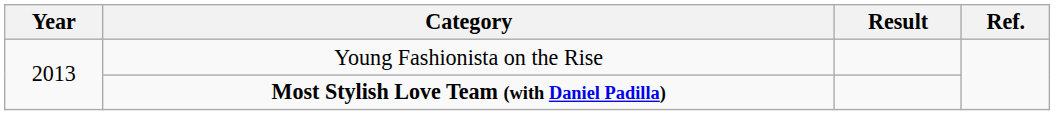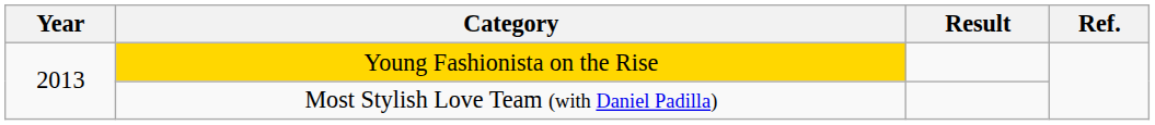Young Fashionista on the Rise | Category: no background -> gold background
Most Stylish Love Team (with Daniel Padilla) | Category: bold -> normal
